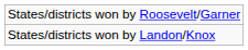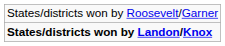row 2 | column 1: normal -> bold
